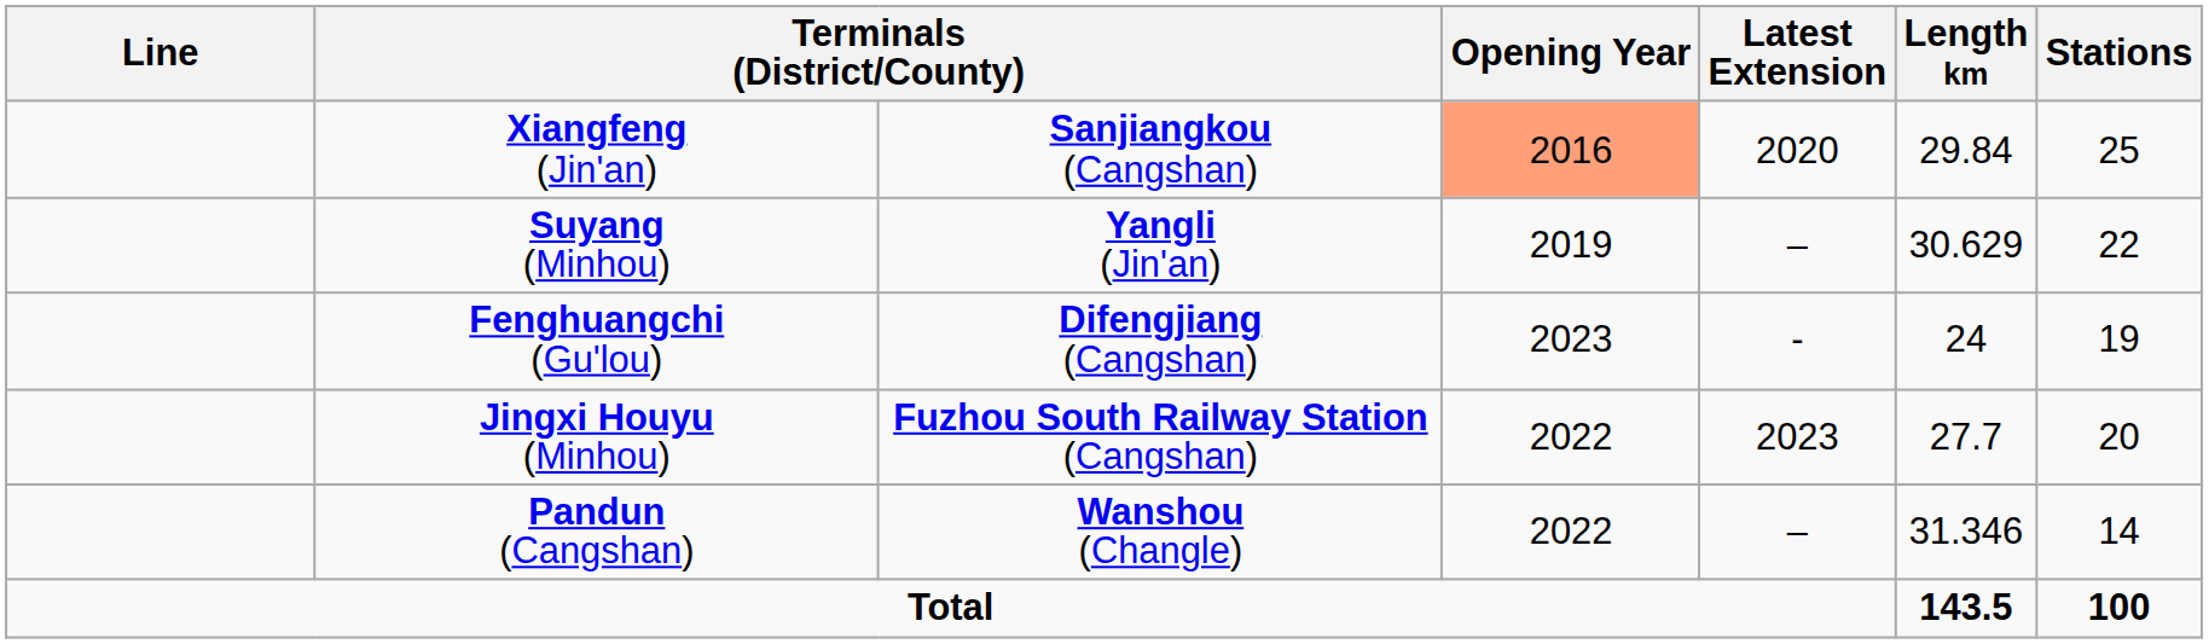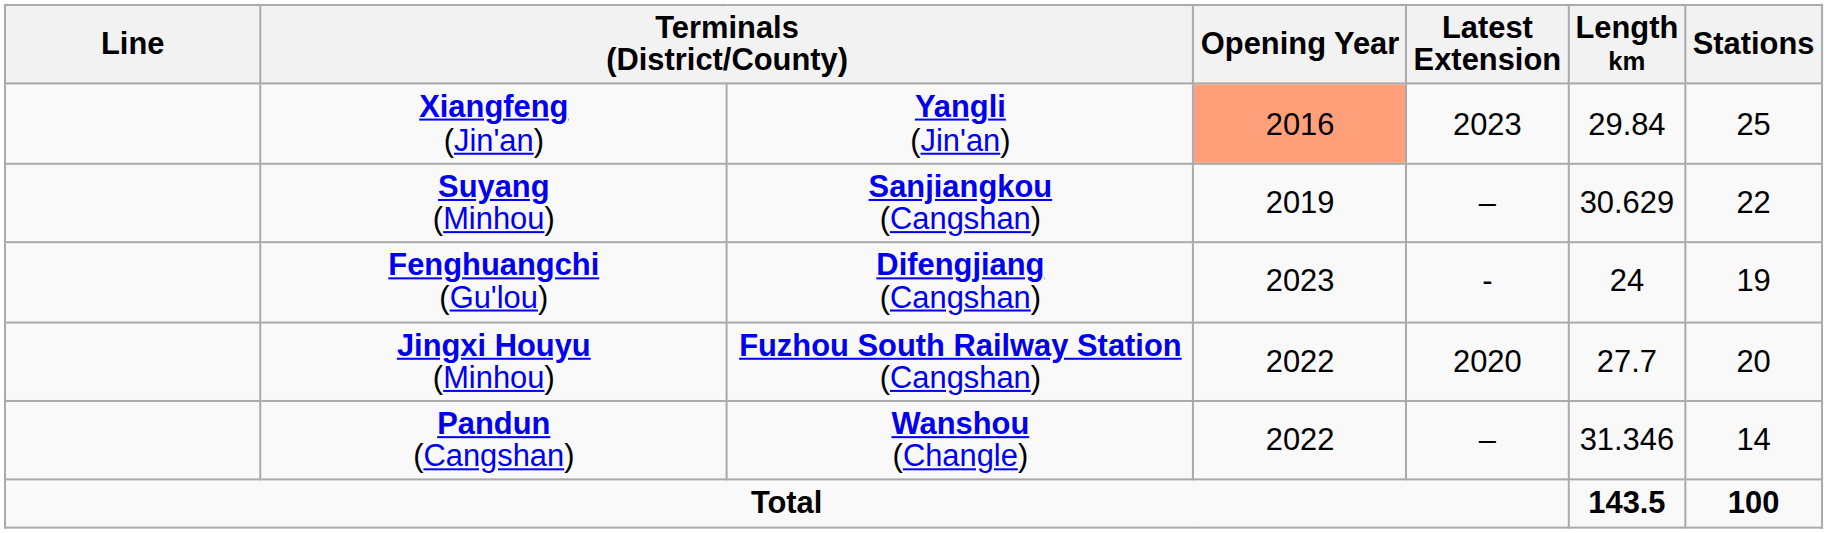Xiangfeng (Jin'an) | column 3: Sanjiangkou (Cangshan) -> Yangli (Jin'an)
Xiangfeng (Jin'an) | Latest Extension: 2020 -> 2023
Suyang (Minhou) | column 3: Yangli (Jin'an) -> Sanjiangkou (Cangshan)
Jingxi Houyu (Minhou) | Latest Extension: 2023 -> 2020
